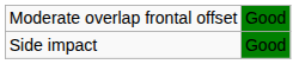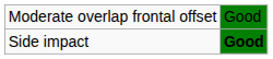Side impact | column 2: normal -> bold
